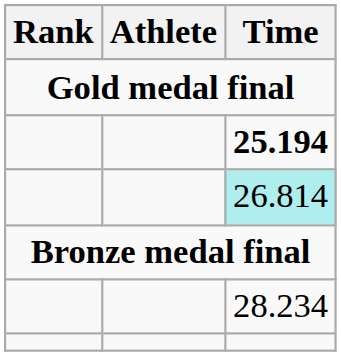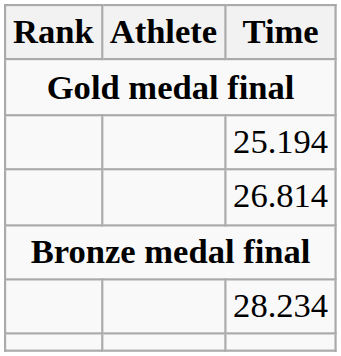25.194 | Time: bold -> normal
26.814 | Time: paleturquoise background -> no background
